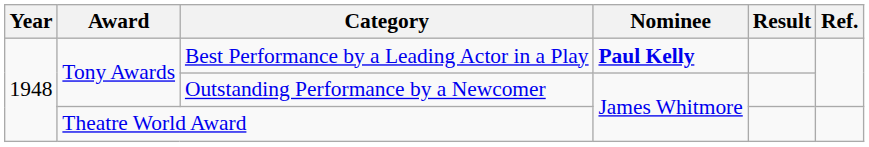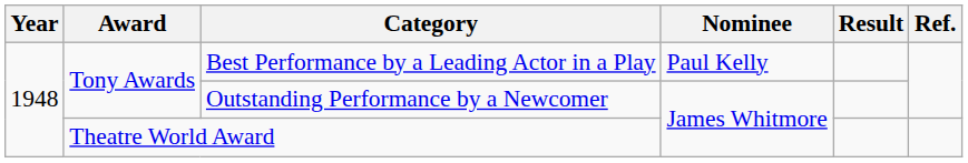Best Performance by a Leading Actor in a Play | Nominee: bold -> normal
